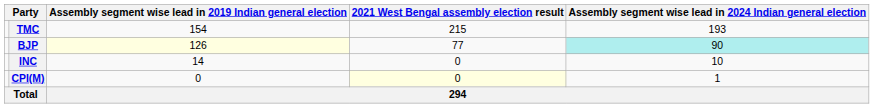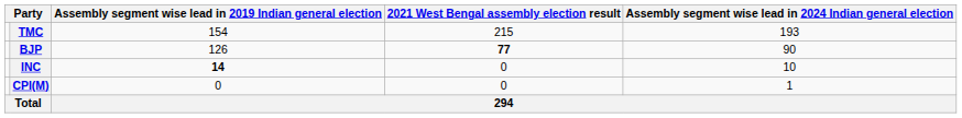BJP | Assembly segment wise lead in 2019 Indian general election: lightyellow background -> no background
BJP | 2021 West Bengal assembly election result: normal -> bold
BJP | Assembly segment wise lead in 2024 Indian general election: paleturquoise background -> no background
INC | Assembly segment wise lead in 2019 Indian general election: normal -> bold
CPI(M) | 2021 West Bengal assembly election result: lightyellow background -> no background
